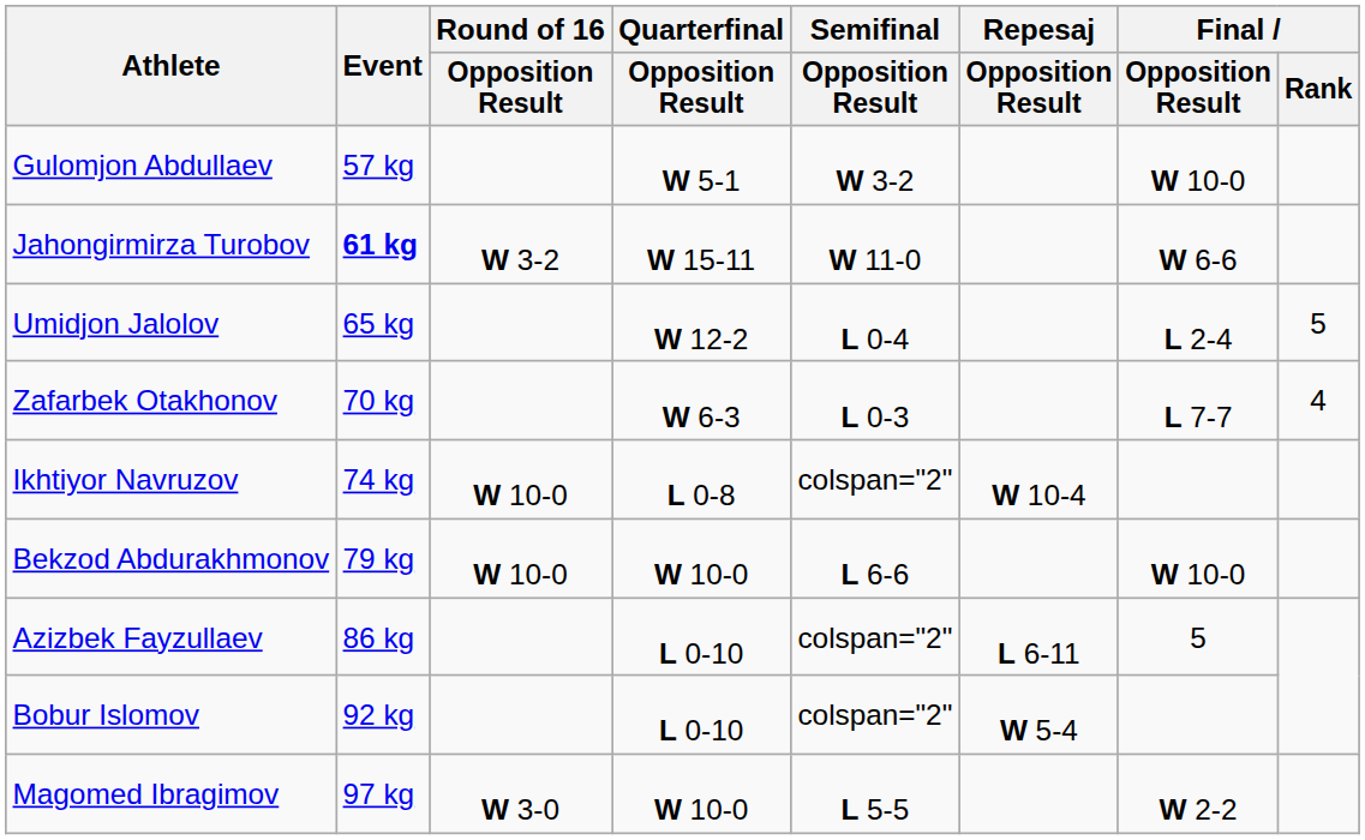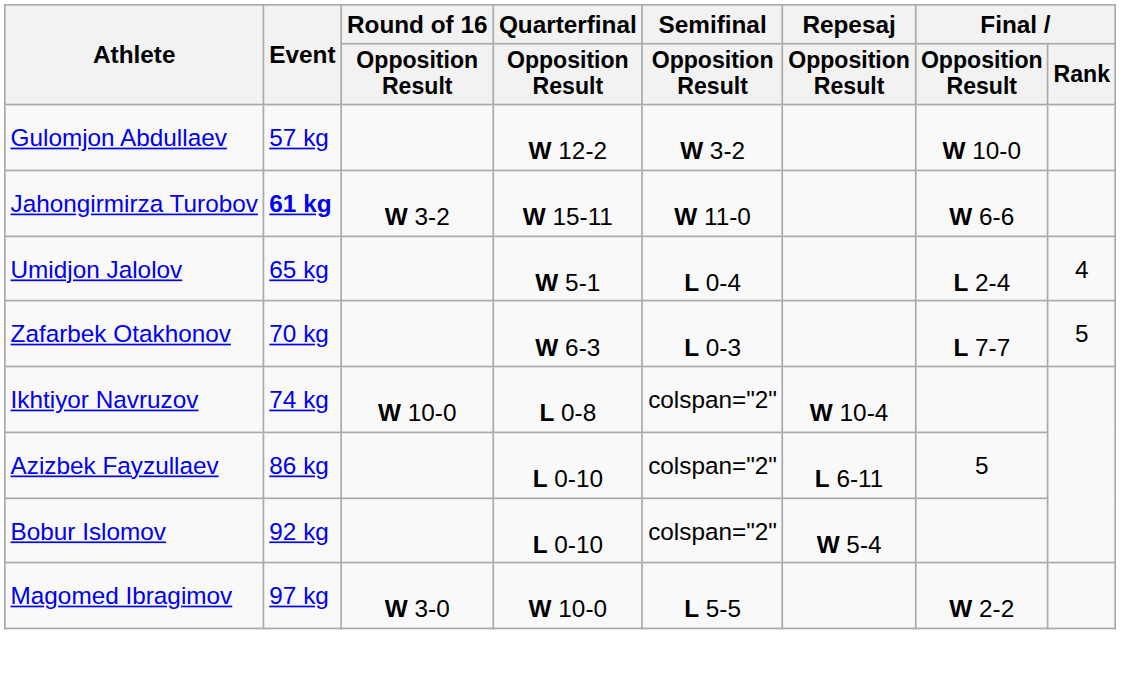Gulomjon Abdullaev | Quarterfinal / Opposition Result: W 5-1 -> W 12-2
Umidjon Jalolov | Quarterfinal / Opposition Result: W 12-2 -> W 5-1
Umidjon Jalolov | Final / Rank: 5 -> 4
Zafarbek Otakhonov | Final / Rank: 4 -> 5
- row: Bekzod Abdurakhmonov | 79 kg | W 10-0 | W 10-0 | L 6-6 | W 10-0
